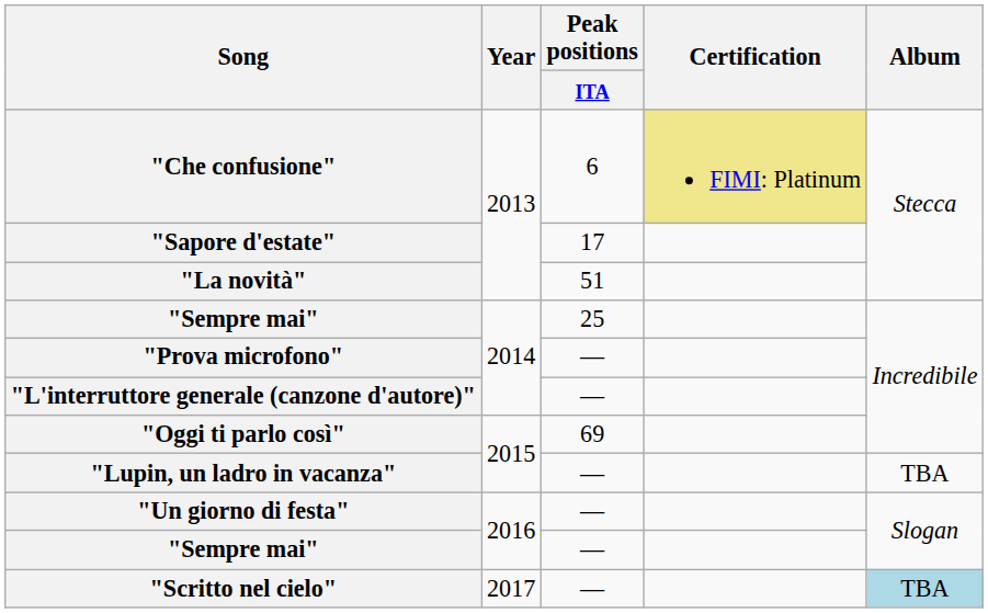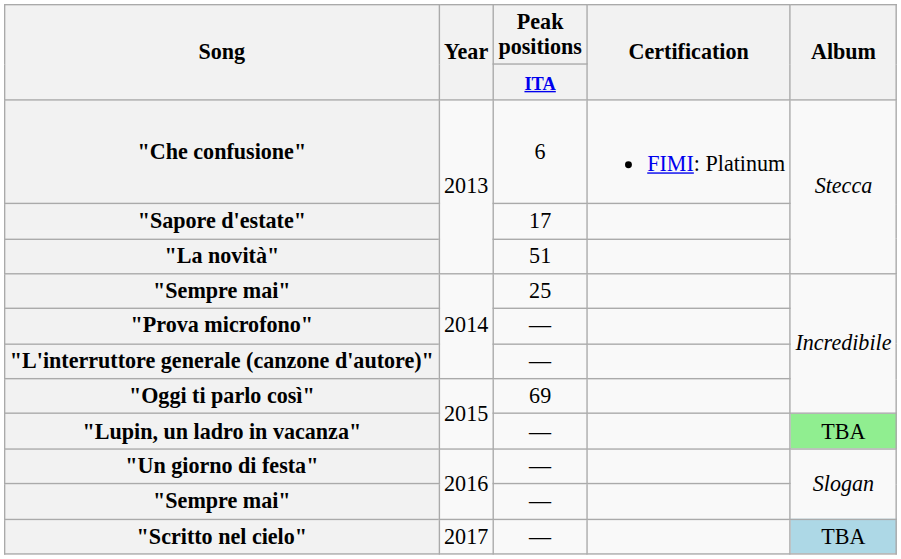"Che confusione" | Certification: khaki background -> no background
"Lupin, un ladro in vacanza" | Album: no background -> lightgreen background
